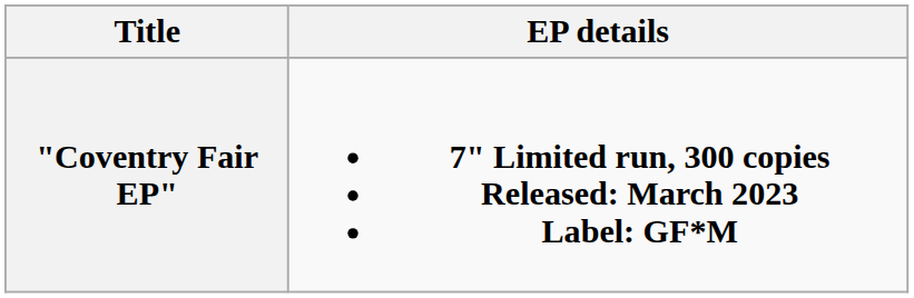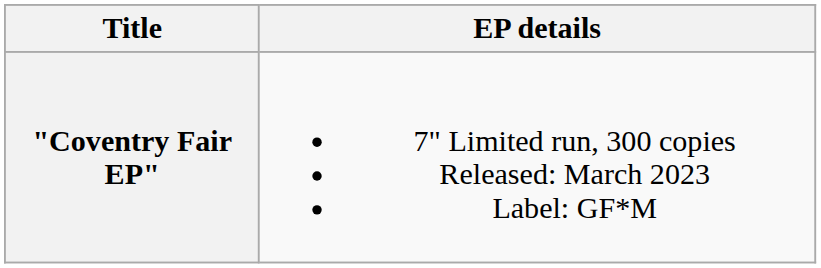"Coventry Fair EP" | EP details: bold -> normal
